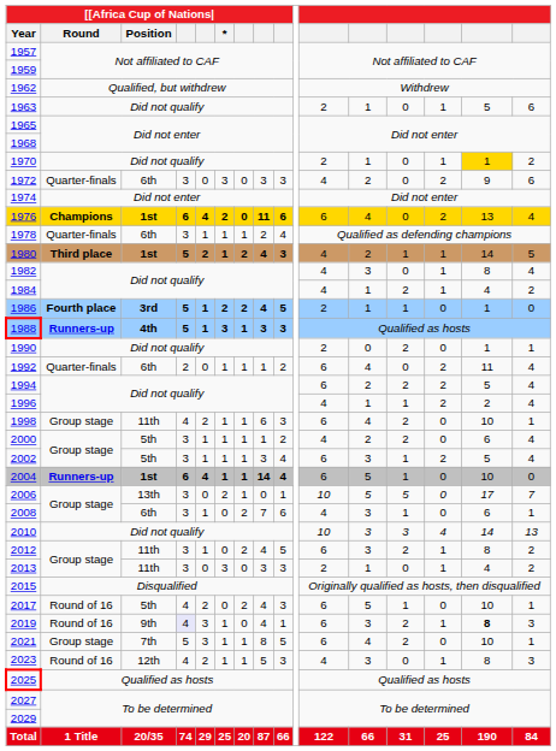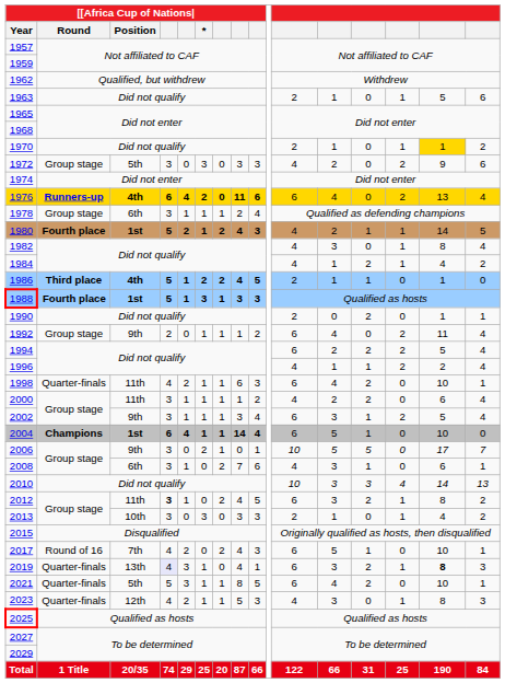1972 | [[Africa Cup of Nations| / Round: Quarter-finals -> Group stage
1972 | [[Africa Cup of Nations| / Position: 6th -> 5th
1976 | [[Africa Cup of Nations| / Round: Champions -> Runners-up
1976 | [[Africa Cup of Nations| / Position: 1st -> 4th
1978 | [[Africa Cup of Nations| / Round: Quarter-finals -> Group stage
1980 | [[Africa Cup of Nations| / Round: Third place -> Fourth place
1986 | [[Africa Cup of Nations| / Round: Fourth place -> Third place
1986 | [[Africa Cup of Nations| / Position: 3rd -> 4th
1988 | [[Africa Cup of Nations| / Round: Runners-up -> Fourth place
1988 | [[Africa Cup of Nations| / Position: 4th -> 1st
1992 | [[Africa Cup of Nations| / Round: Quarter-finals -> Group stage
1992 | [[Africa Cup of Nations| / Position: 6th -> 9th
1998 | [[Africa Cup of Nations| / Round: Group stage -> Quarter-finals
2000 | [[Africa Cup of Nations| / Position: 5th -> 11th
2002 | [[Africa Cup of Nations| / Position: 5th -> 9th
2004 | [[Africa Cup of Nations| / Round: Runners-up -> Champions
2006 | [[Africa Cup of Nations| / Position: 13th -> 9th
2012 | column 4: normal -> bold
2013 | [[Africa Cup of Nations| / Position: 11th -> 10th
2017 | [[Africa Cup of Nations| / Position: 5th -> 7th
2019 | [[Africa Cup of Nations| / Round: Round of 16 -> Quarter-finals
2019 | [[Africa Cup of Nations| / Position: 9th -> 13th
2021 | [[Africa Cup of Nations| / Round: Group stage -> Quarter-finals
2021 | [[Africa Cup of Nations| / Position: 7th -> 5th
2023 | [[Africa Cup of Nations| / Round: Round of 16 -> Quarter-finals
